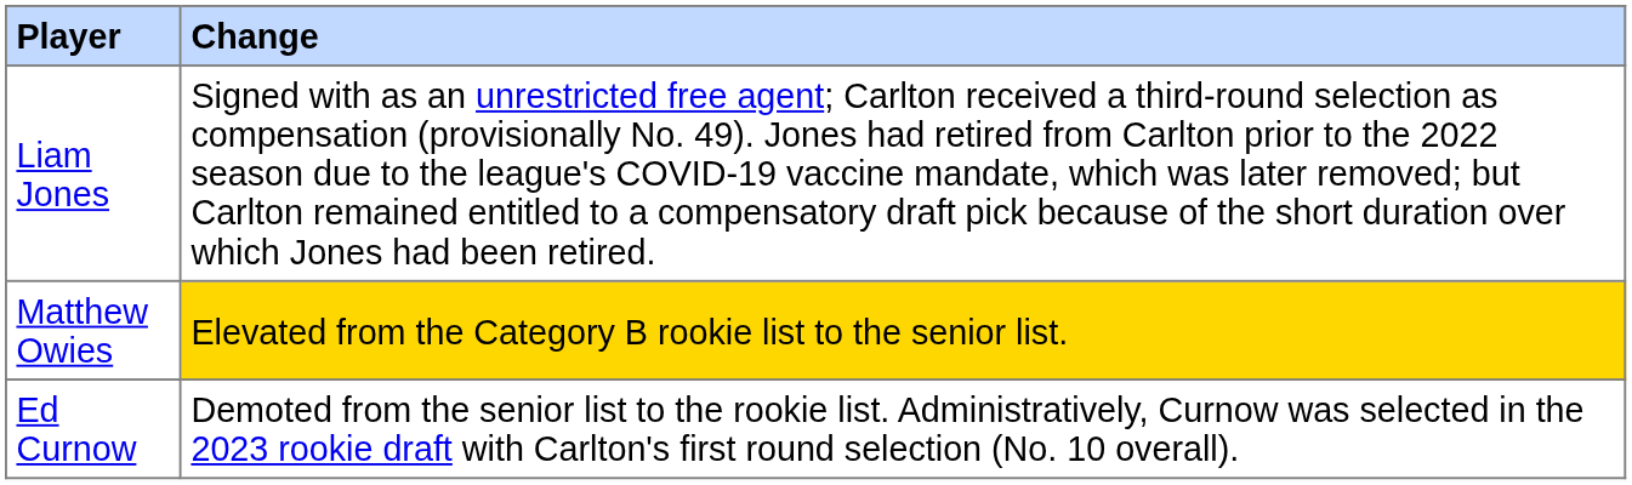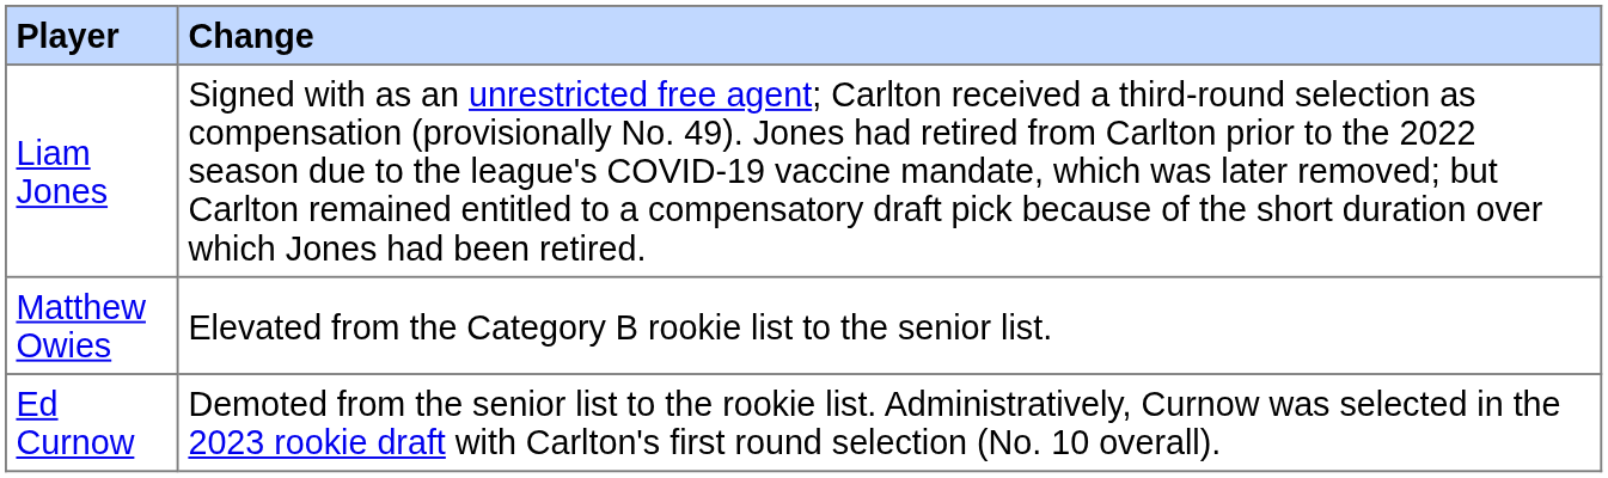Matthew Owies | Change: gold background -> no background
